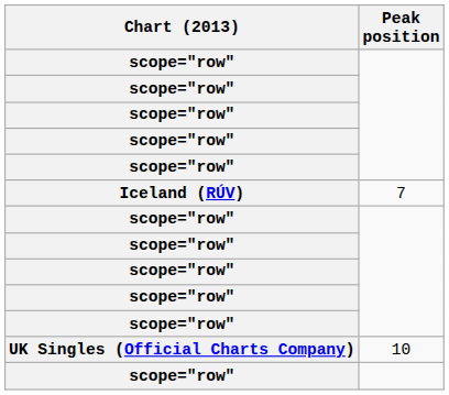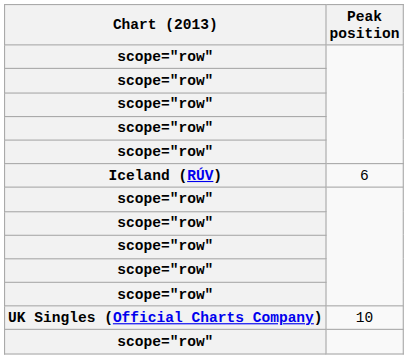Iceland (RÚV) | Peak position: 7 -> 6
